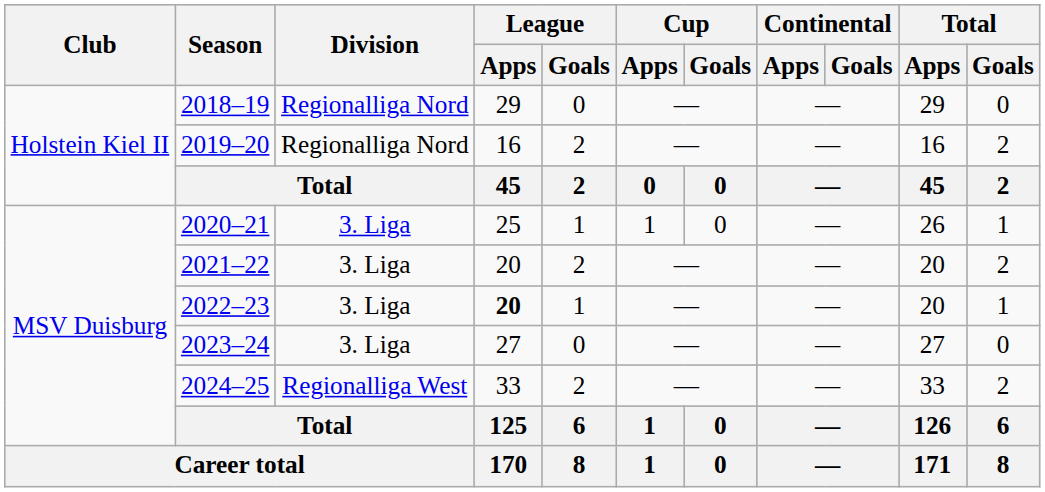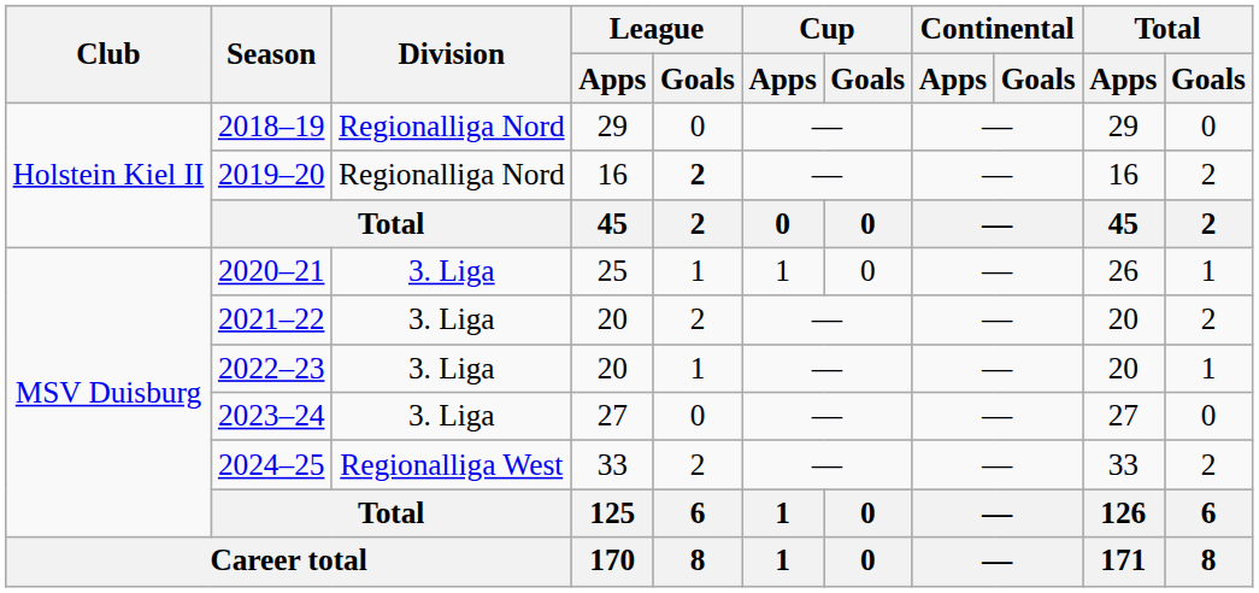2019–20 | League / Goals: normal -> bold
2022–23 | League / Apps: bold -> normal
